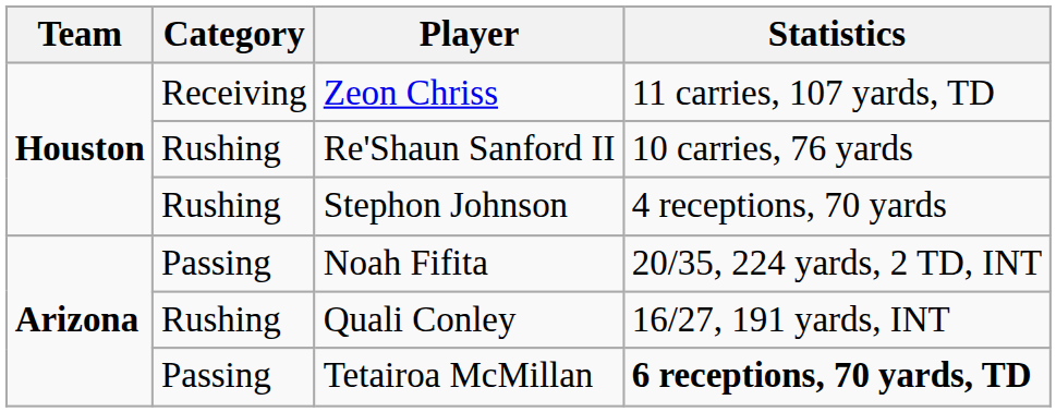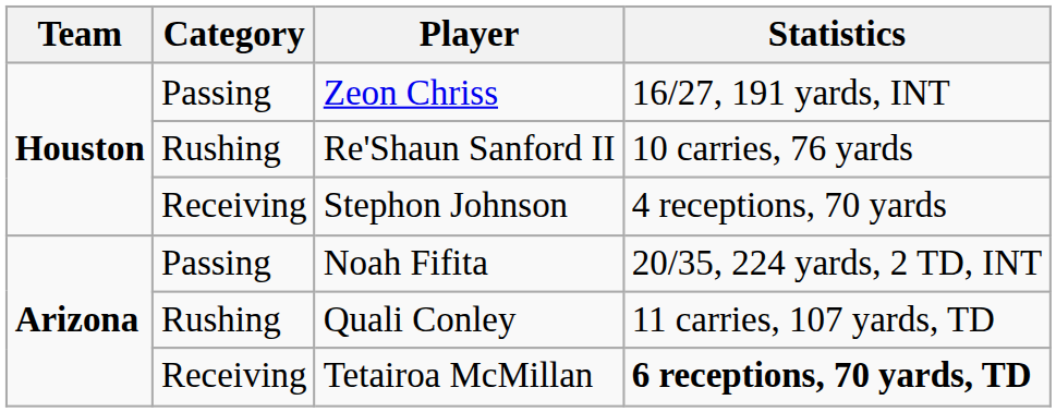Zeon Chriss | Category: Receiving -> Passing
Zeon Chriss | Statistics: 11 carries, 107 yards, TD -> 16/27, 191 yards, INT
Stephon Johnson | Category: Rushing -> Receiving
Quali Conley | Statistics: 16/27, 191 yards, INT -> 11 carries, 107 yards, TD
Tetairoa McMillan | Category: Passing -> Receiving
